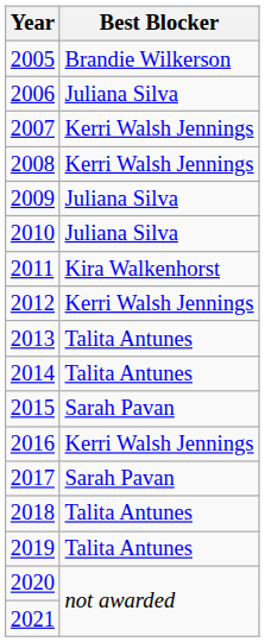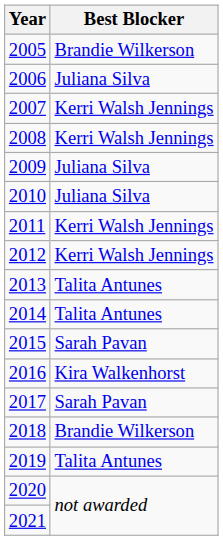2011 | Best Blocker: Kira Walkenhorst -> Kerri Walsh Jennings
2016 | Best Blocker: Kerri Walsh Jennings -> Kira Walkenhorst
2018 | Best Blocker: Talita Antunes -> Brandie Wilkerson
